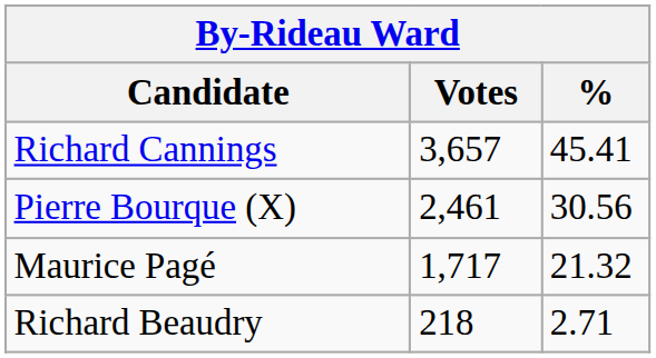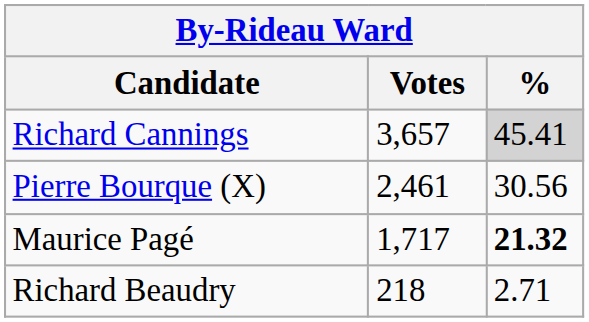Richard Cannings | %: no background -> lightgrey background
Maurice Pagé | %: normal -> bold
